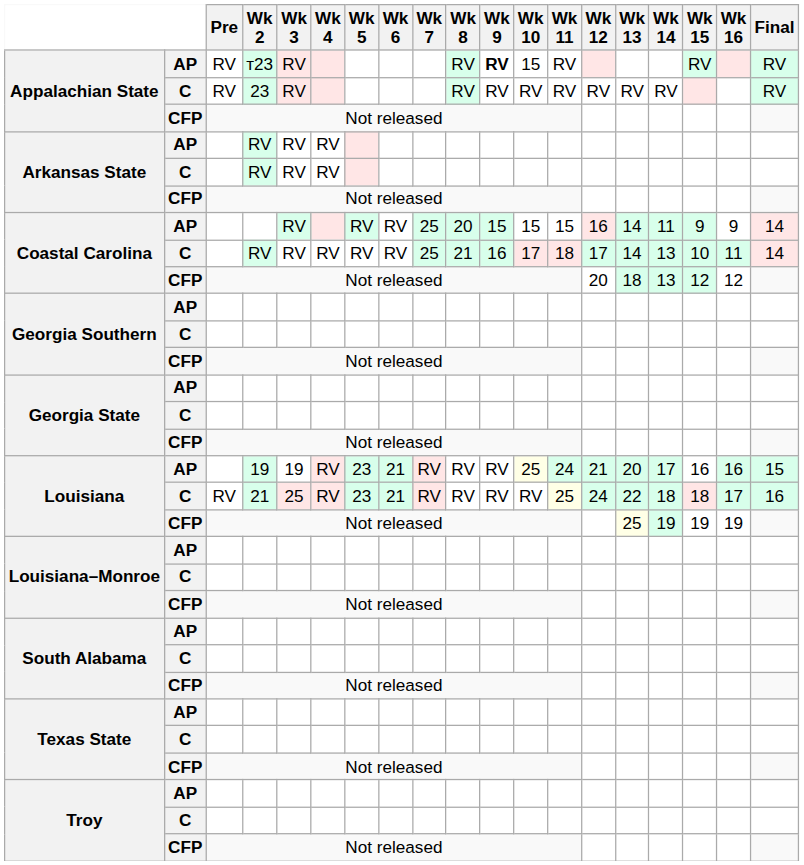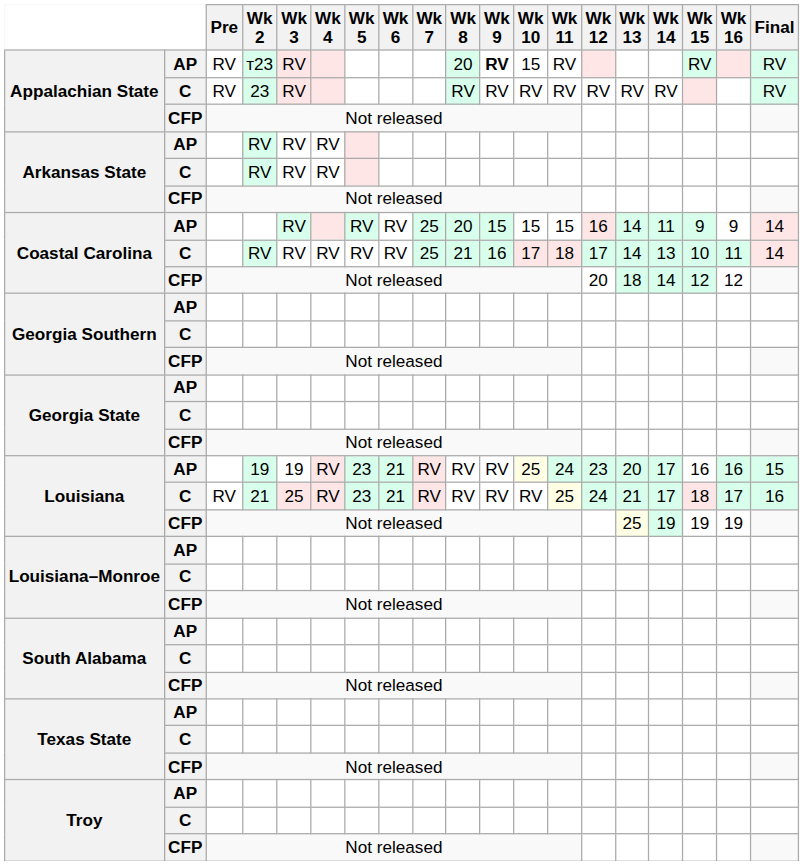Appalachian State / AP | Wk 8: RV -> 20
Coastal Carolina / CFP | Wk 14: 13 -> 14
Louisiana / AP | Wk 12: 21 -> 23
Louisiana / C | Wk 13: 22 -> 21
Louisiana / C | Wk 14: 18 -> 17
